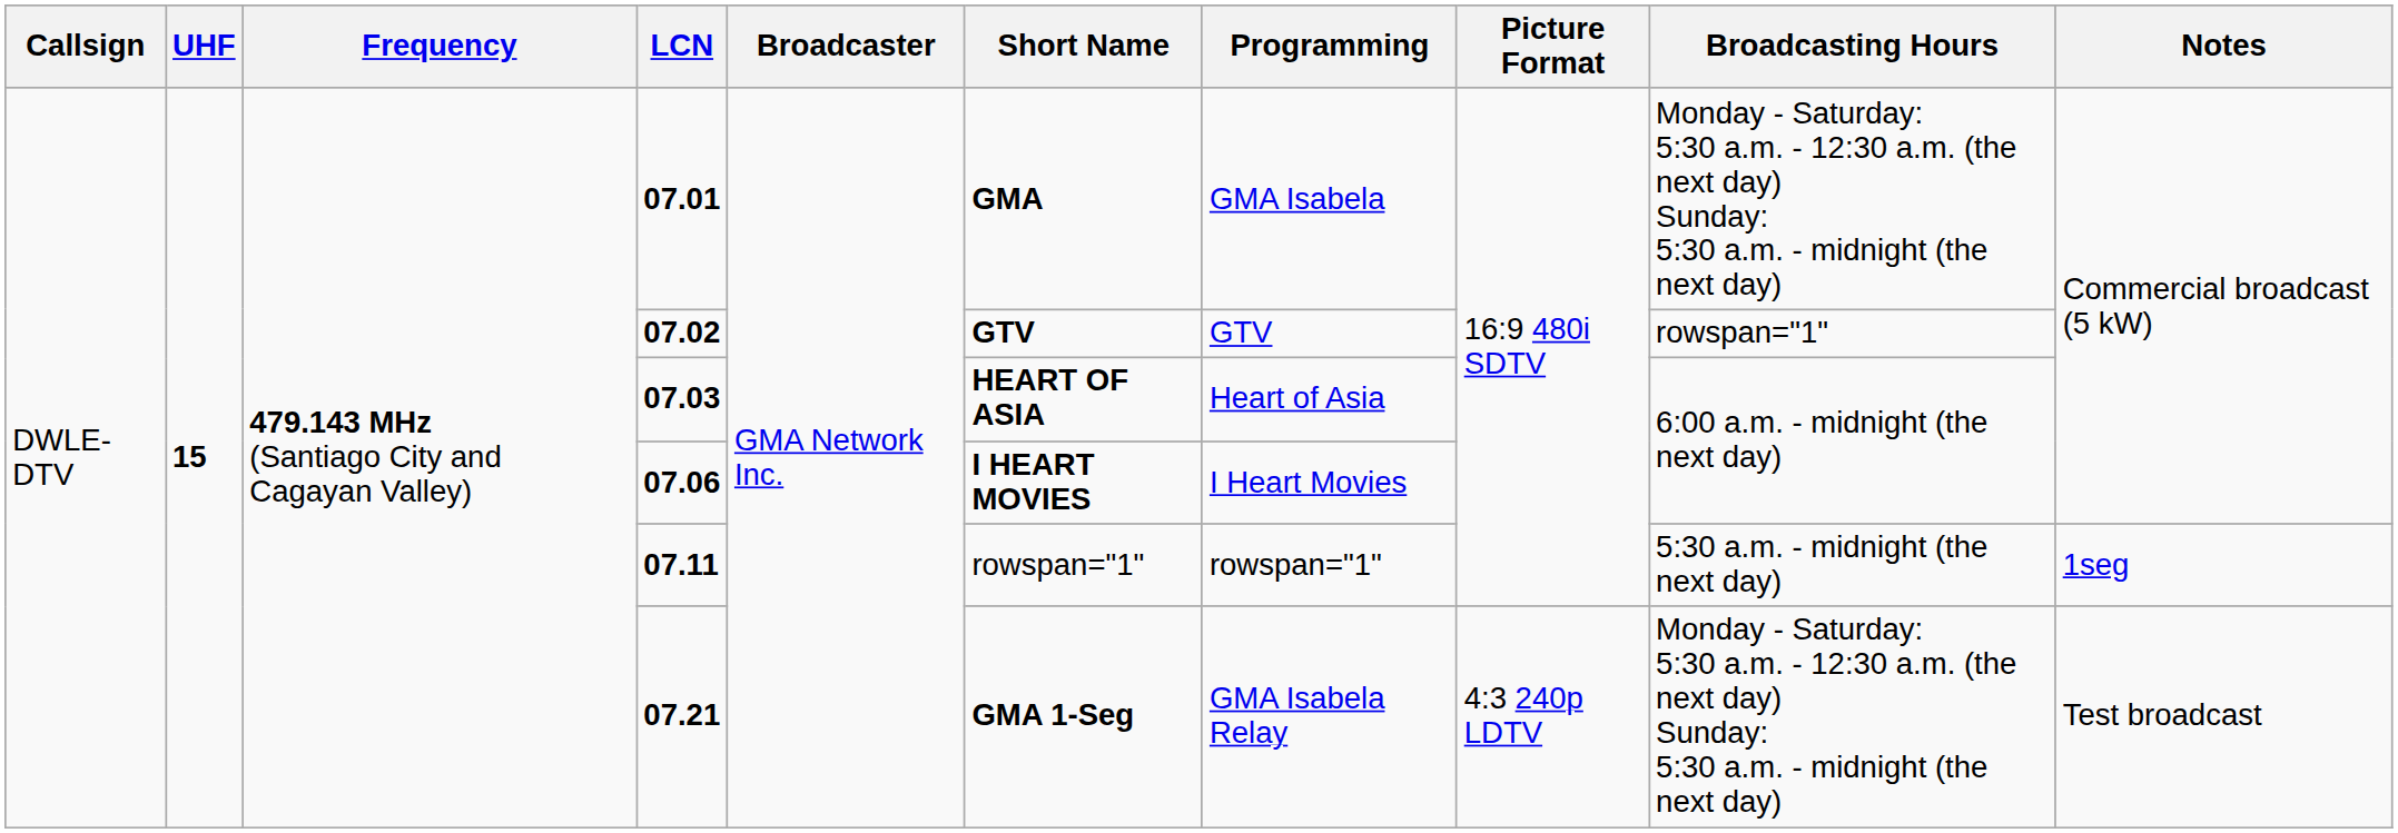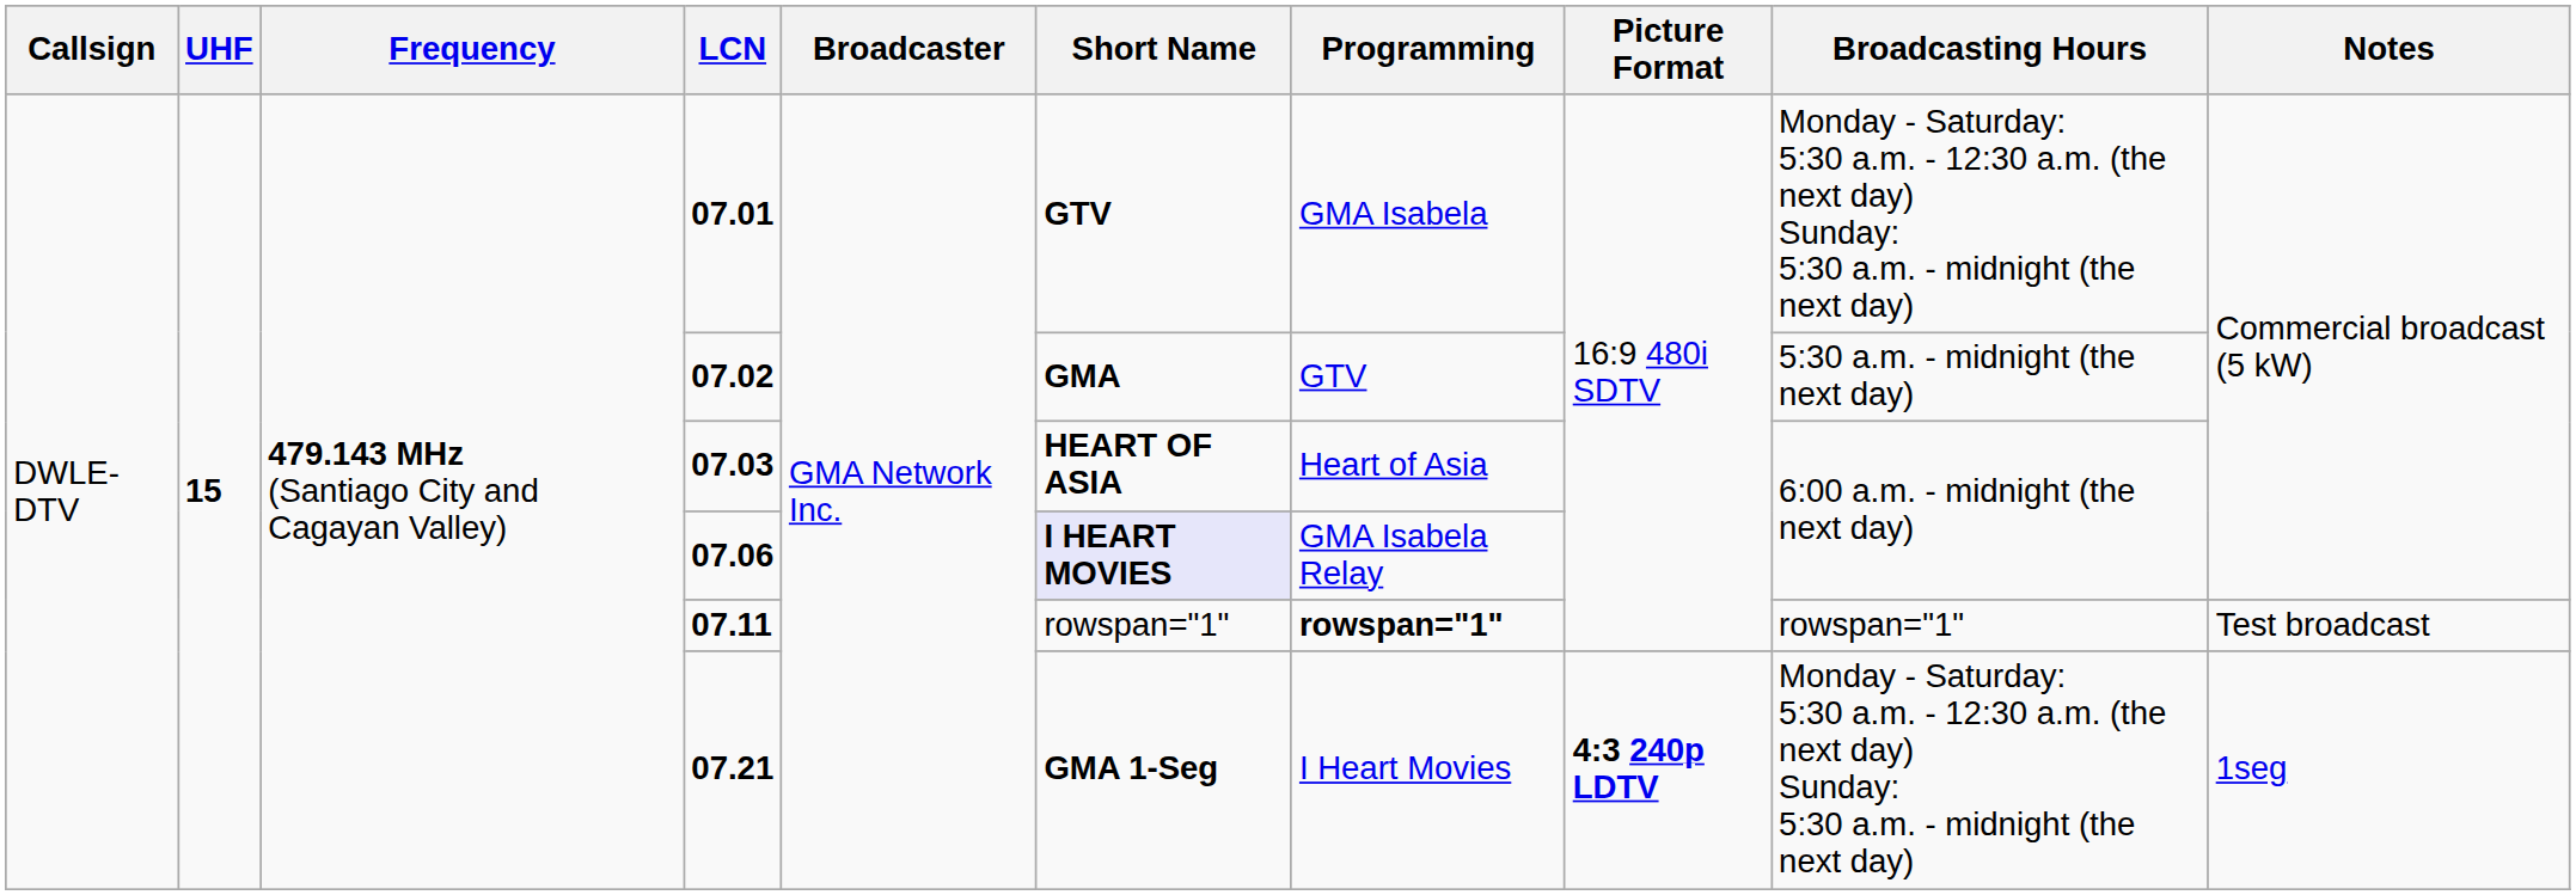07.01 | Short Name: GMA -> GTV
07.02 | Short Name: GTV -> GMA
07.02 | Broadcasting Hours: rowspan="1" -> 5:30 a.m. - midnight (the next day)
07.06 | Short Name: no background -> lavender background
07.06 | Programming: I Heart Movies -> GMA Isabela Relay
07.11 | Programming: normal -> bold
07.11 | Broadcasting Hours: 5:30 a.m. - midnight (the next day) -> rowspan="1"
07.11 | Notes: 1seg -> Test broadcast
07.21 | Programming: GMA Isabela Relay -> I Heart Movies
07.21 | Picture Format: normal -> bold
07.21 | Notes: Test broadcast -> 1seg
